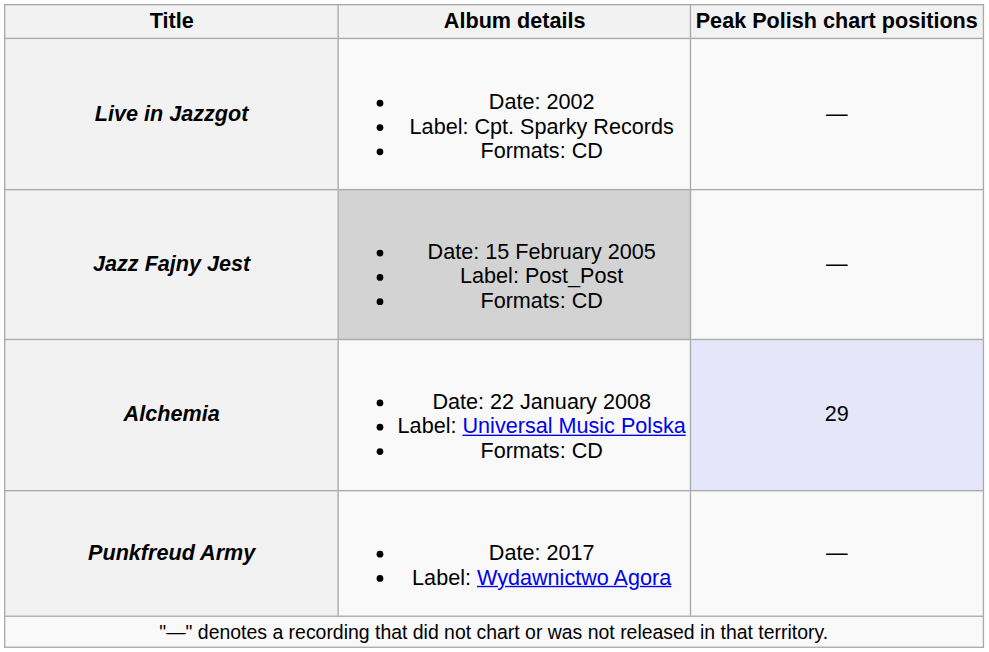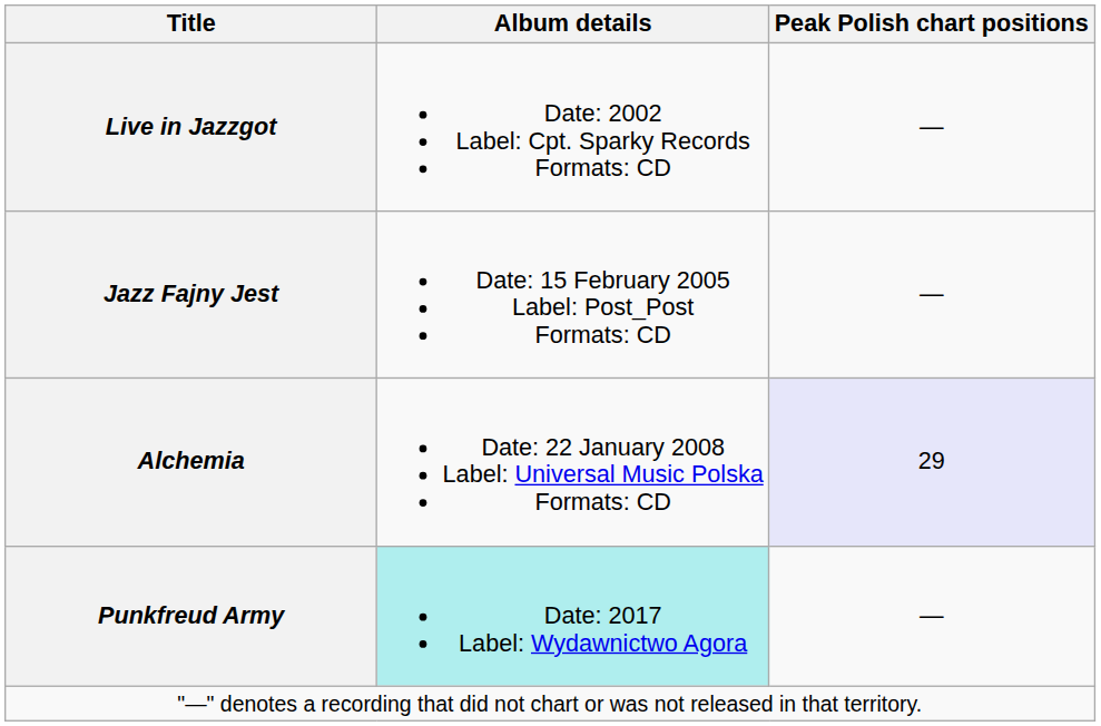Jazz Fajny Jest | Album details: lightgrey background -> no background
Punkfreud Army | Album details: no background -> paleturquoise background
